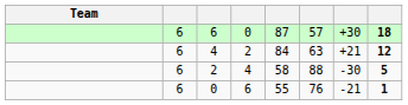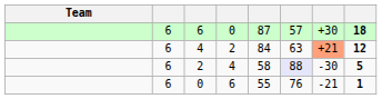row 3 | column 7: no background -> lightsalmon background
row 4 | column 6: no background -> lavender background
